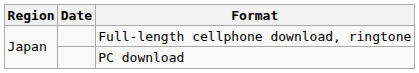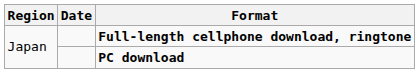Full-length cellphone download, ringtone | Format: normal -> bold
PC download | Format: normal -> bold
